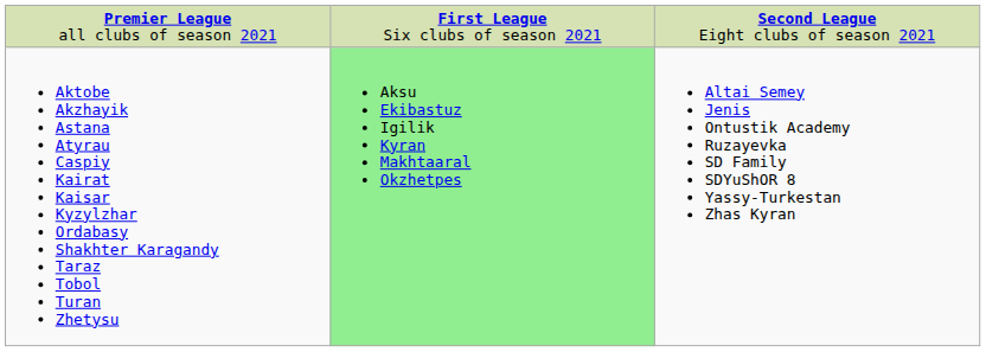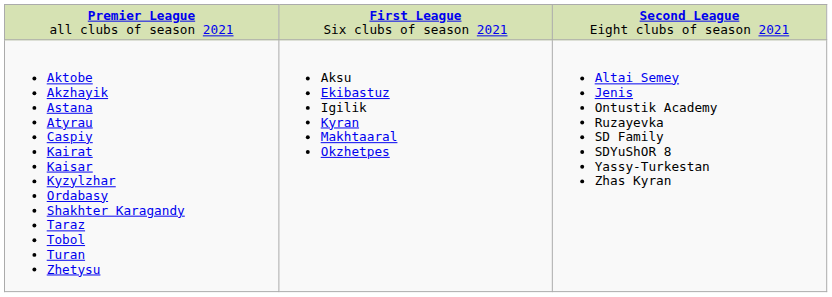row 2 | column 2: lightgreen background -> no background
